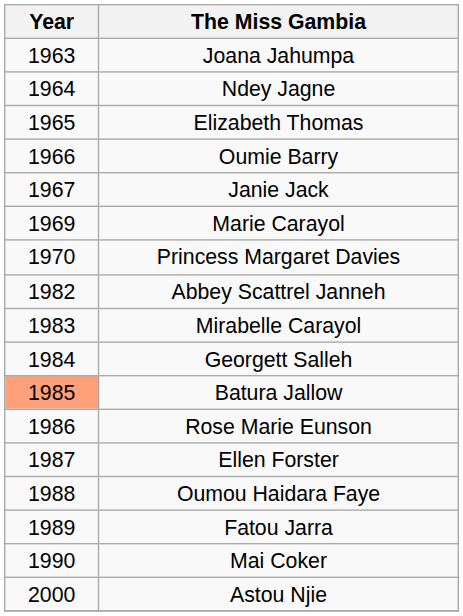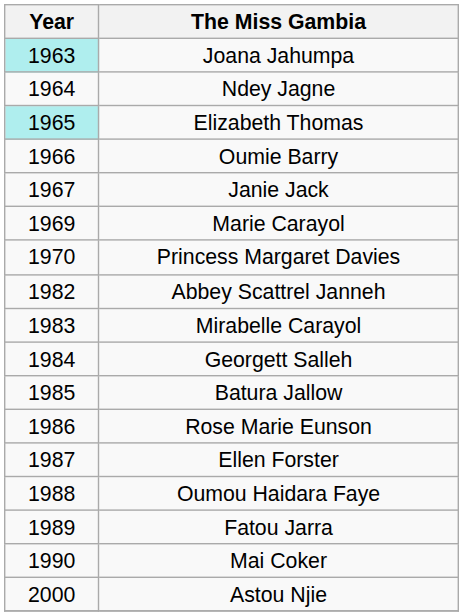Joana Jahumpa | Year: no background -> paleturquoise background
Elizabeth Thomas | Year: no background -> paleturquoise background
Batura Jallow | Year: lightsalmon background -> no background
